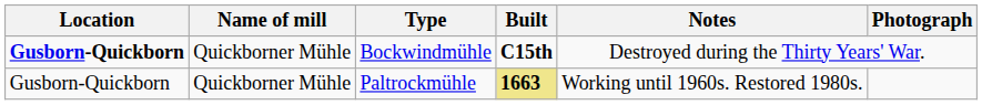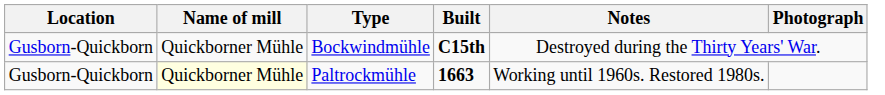Bockwindmühle | Location: bold -> normal
Paltrockmühle | Name of mill: no background -> lightyellow background
Paltrockmühle | Built: khaki background -> no background
